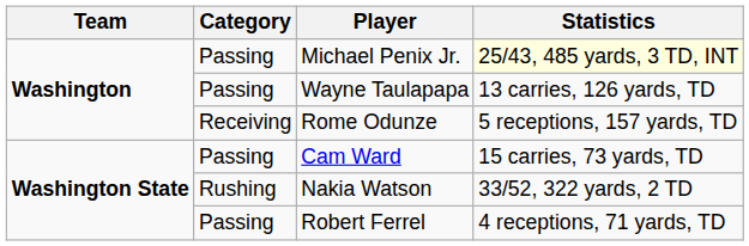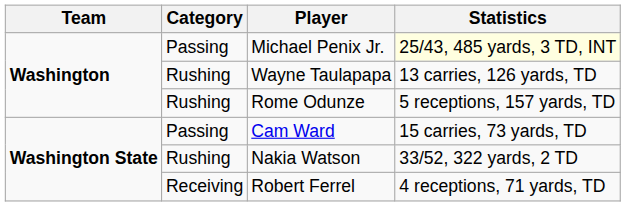Wayne Taulapapa | Category: Passing -> Rushing
Rome Odunze | Category: Receiving -> Rushing
Robert Ferrel | Category: Passing -> Receiving
